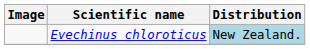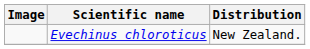Evechinus chloroticus | Distribution: lightblue background -> no background
